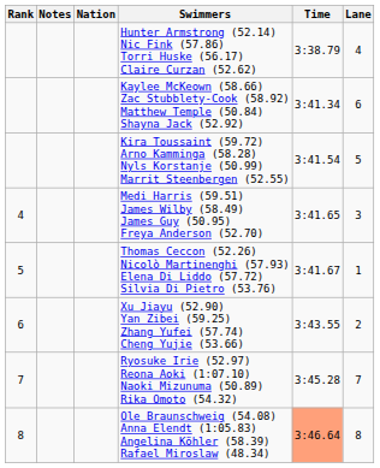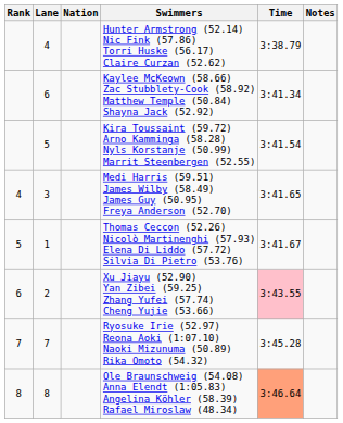columns swapped: Lane <-> Notes
row 7 | Time: no background -> pink background
